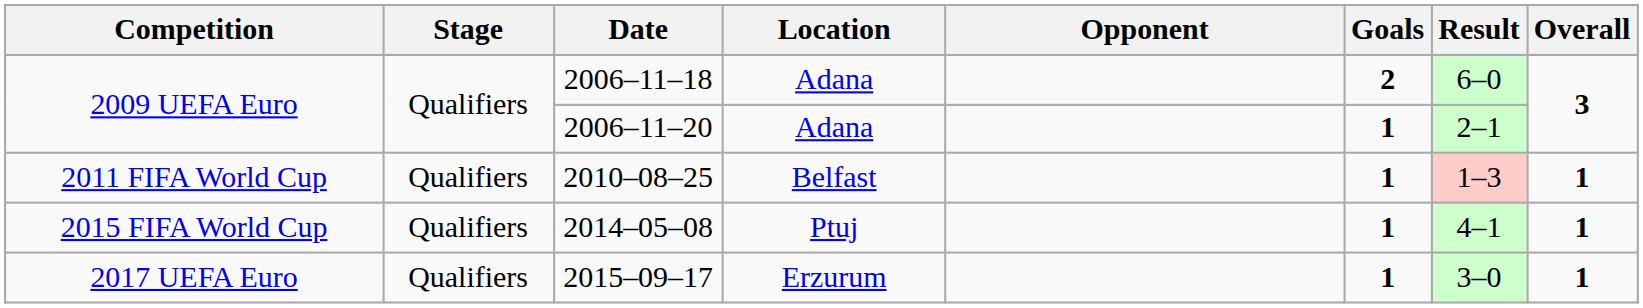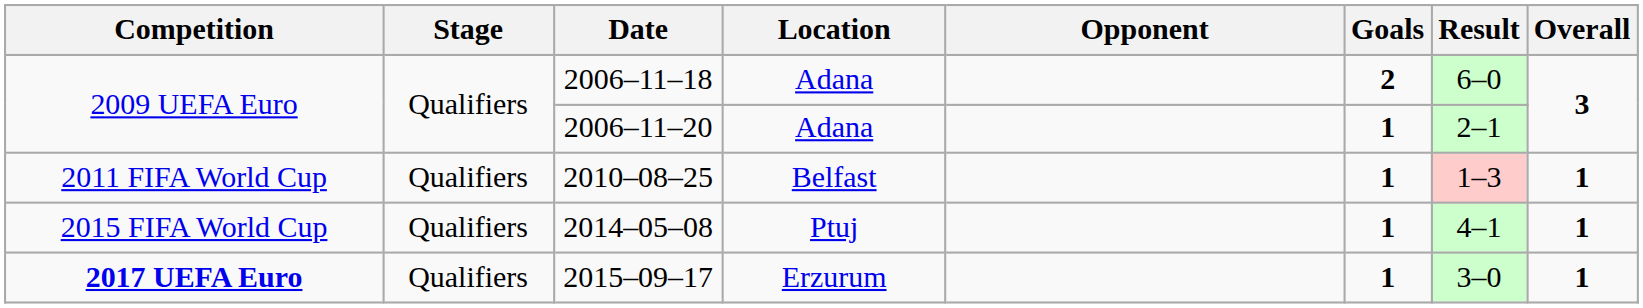2015–09–17 | Competition: normal -> bold
